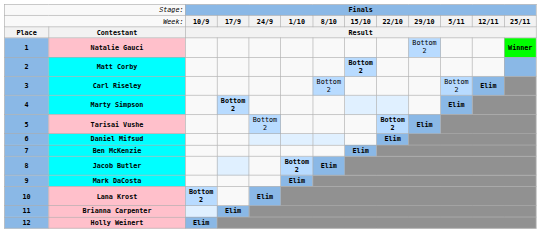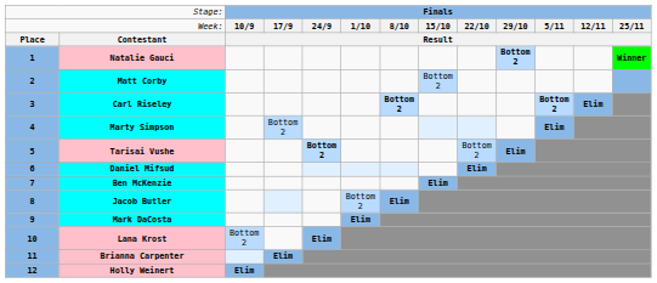Natalie Gauci | column 10: normal -> bold
Matt Corby | column 8: bold -> normal
Carl Riseley | column 7: normal -> bold
Carl Riseley | column 11: normal -> bold
Marty Simpson | column 4: bold -> normal
Tarisai Vushe | column 5: normal -> bold
Tarisai Vushe | column 9: bold -> normal
Jacob Butler | column 6: bold -> normal
Lana Krost | column 3: bold -> normal
